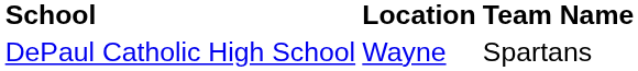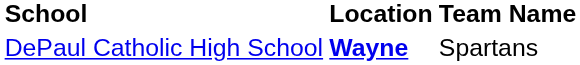DePaul Catholic High School | Location: normal -> bold
